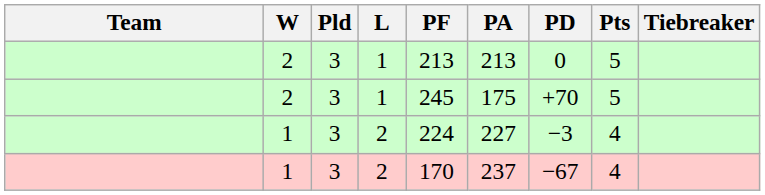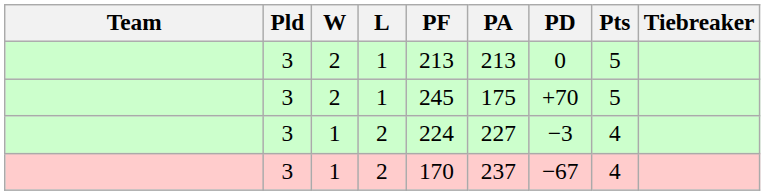columns swapped: Pld <-> W
